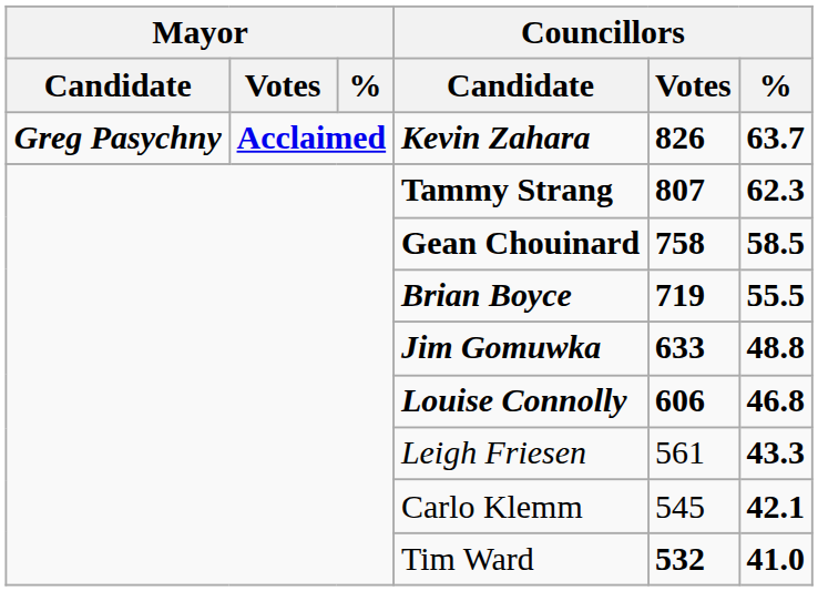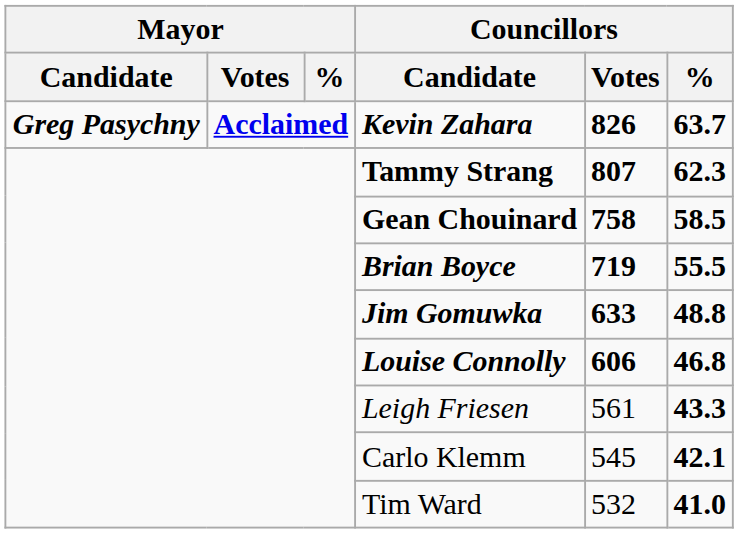Tim Ward | Councillors / Votes: bold -> normal
